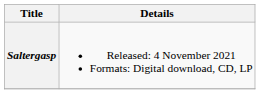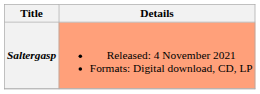Saltergasp | Details: no background -> lightsalmon background
